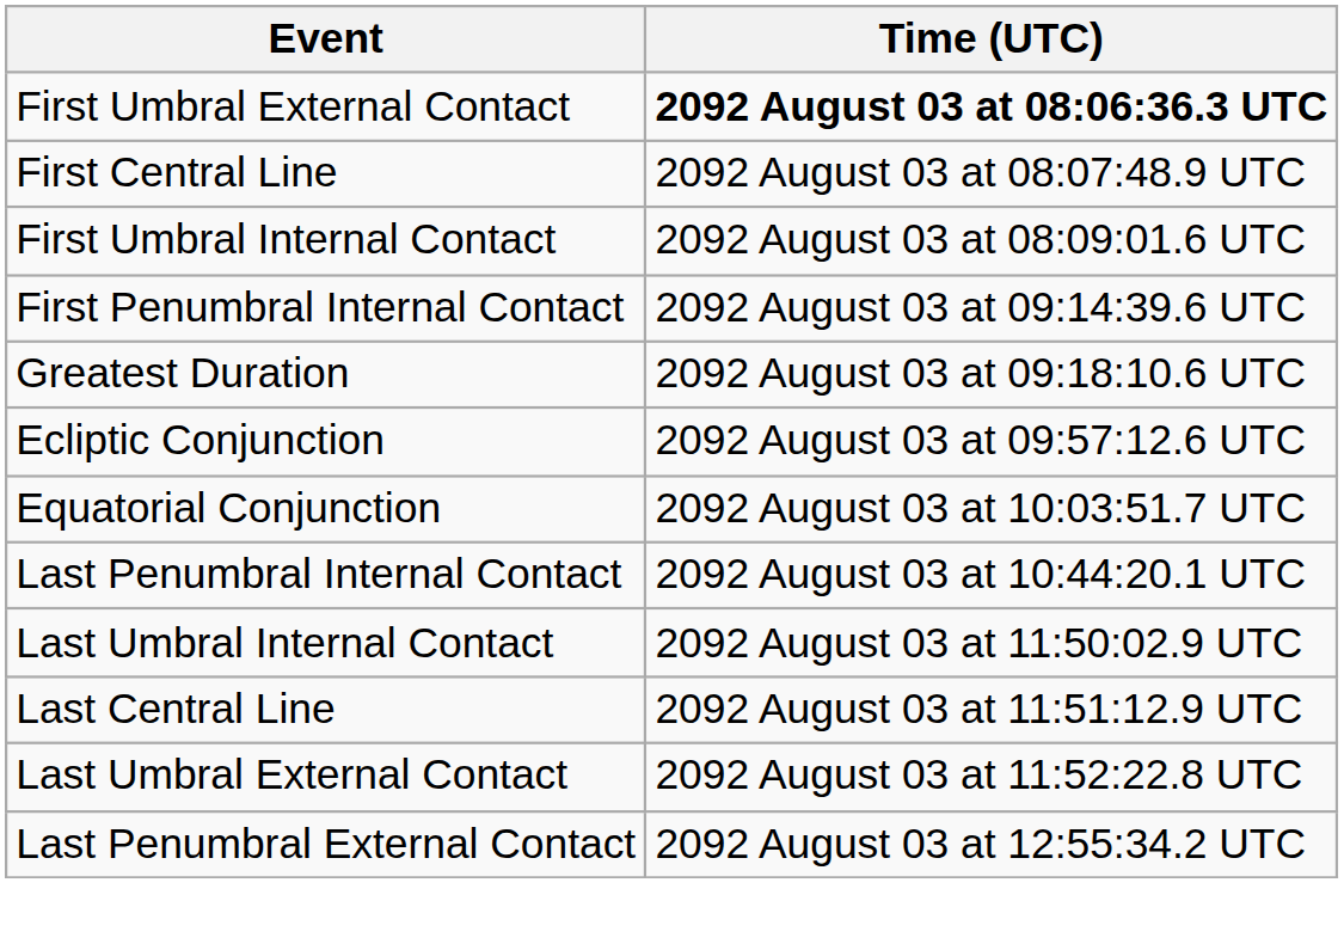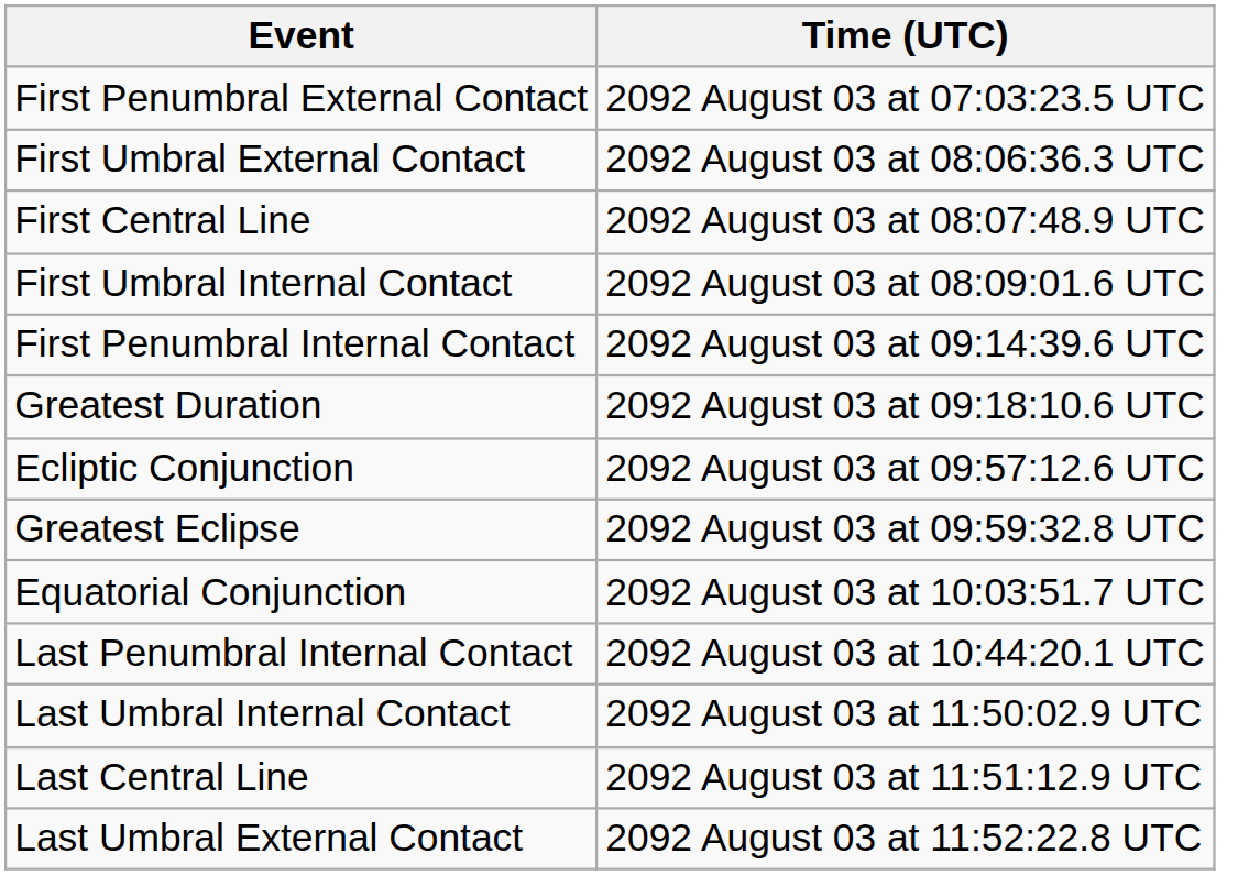+ row: First Penumbral External Contact | 2092 August 03 at 07:03:23.5 UTC
First Umbral External Contact | Time (UTC): bold -> normal
+ row: Greatest Eclipse | 2092 August 03 at 09:59:32.8 UTC
- row: Last Penumbral External Contact | 2092 August 03 at 12:55:34.2 UTC
